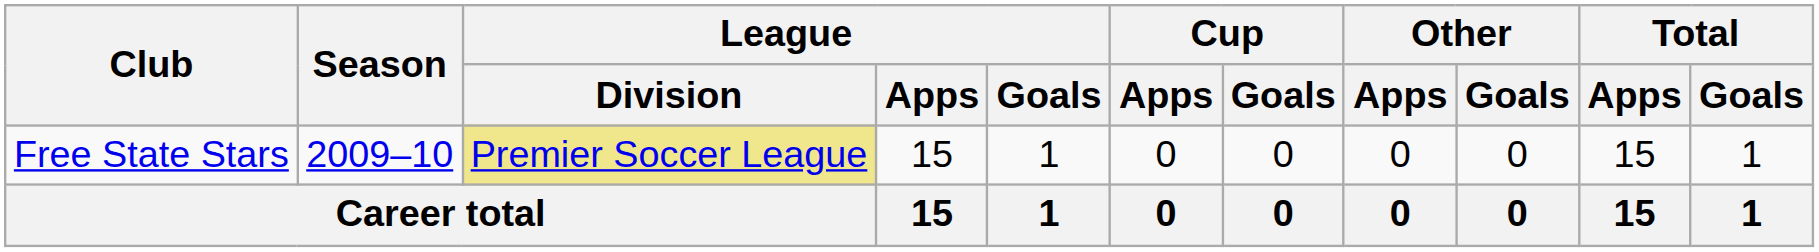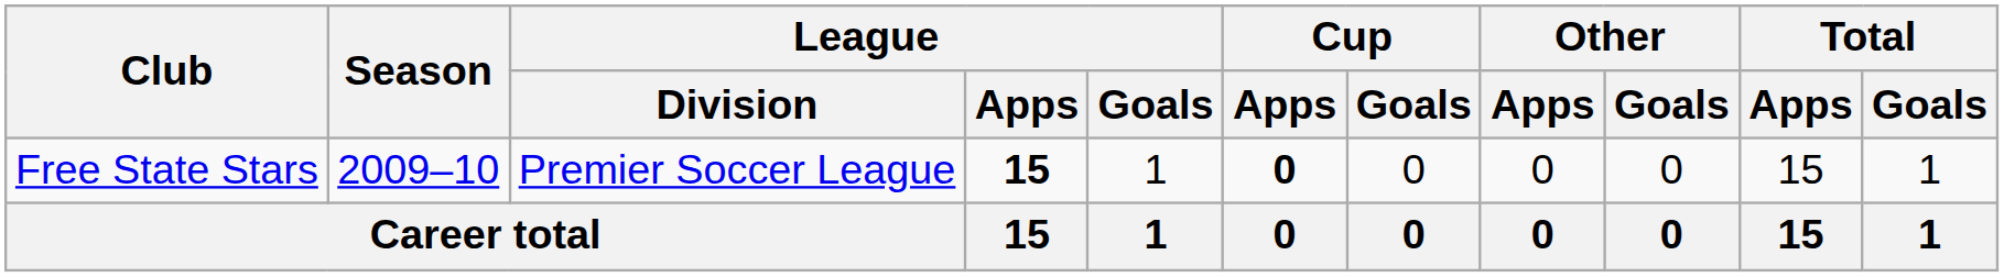Free State Stars | League / Division: khaki background -> no background
Free State Stars | League / Apps: normal -> bold
Free State Stars | Cup / Apps: normal -> bold
